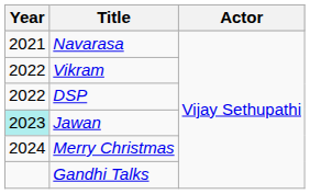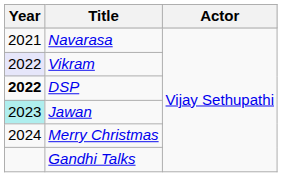Vikram | Year: no background -> lavender background
DSP | Year: normal -> bold
